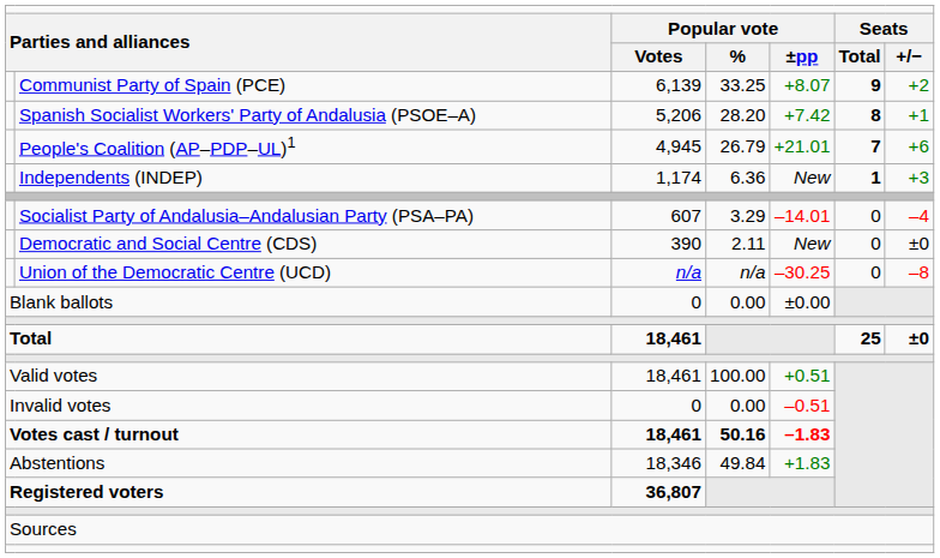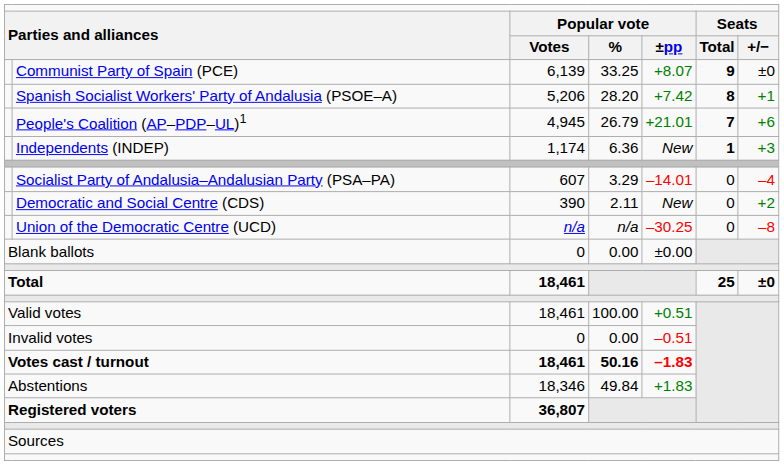Communist Party of Spain (PCE) | column 7: +2 -> ±0
Democratic and Social Centre (CDS) | column 7: ±0 -> +2
